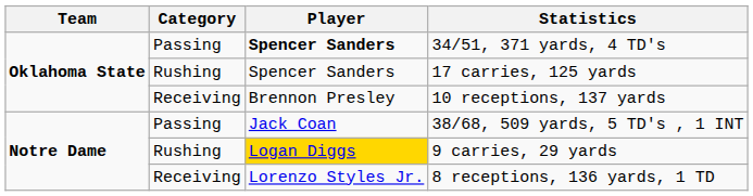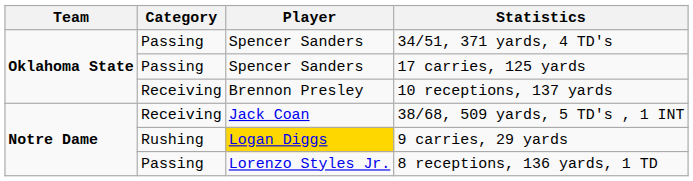34/51, 371 yards, 4 TD's | Player: bold -> normal
17 carries, 125 yards | Category: Rushing -> Passing
38/68, 509 yards, 5 TD's , 1 INT | Category: Passing -> Receiving
8 receptions, 136 yards, 1 TD | Category: Receiving -> Passing
